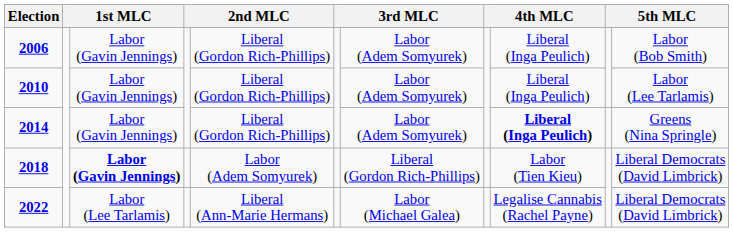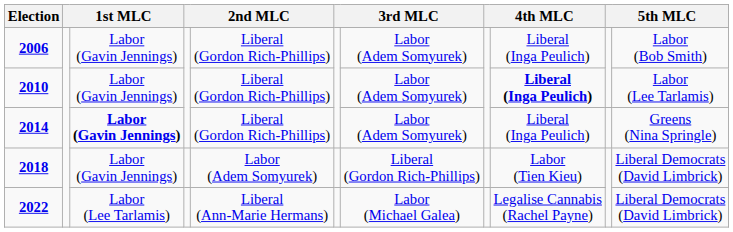2010 | column 9: normal -> bold
2014 | column 3: normal -> bold
2014 | column 9: bold -> normal
2018 | column 3: bold -> normal
